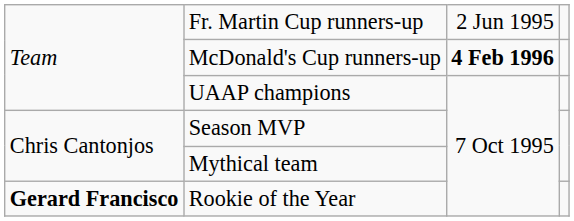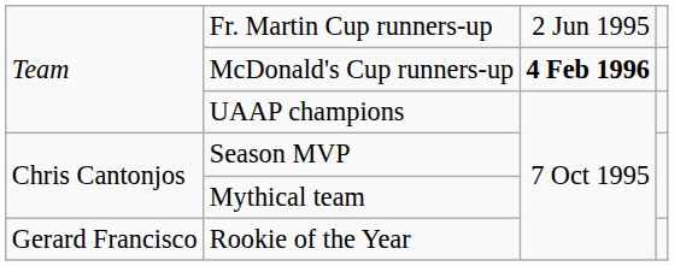Rookie of the Year | column 1: bold -> normal
